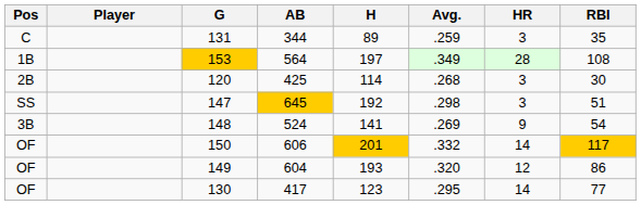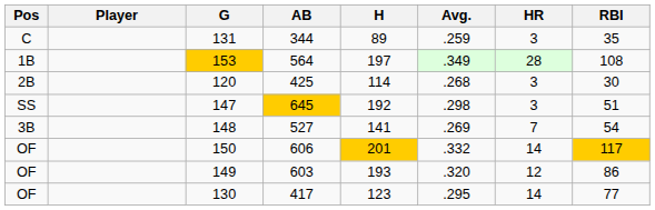148 | AB: 524 -> 527
148 | HR: 9 -> 7
149 | AB: 604 -> 603
